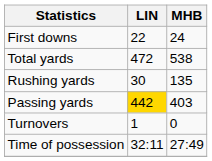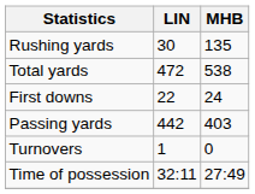rows swapped: First downs <-> Rushing yards
Passing yards | LIN: gold background -> no background
